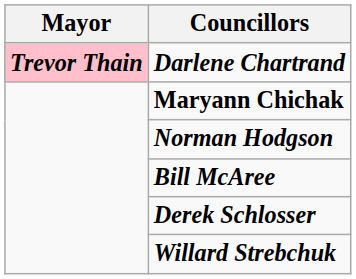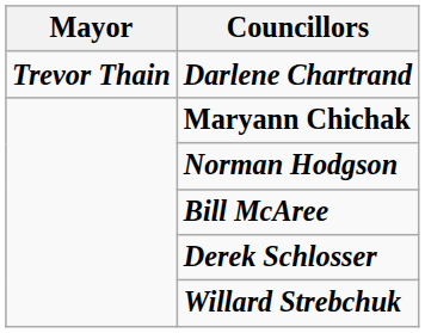Darlene Chartrand | Mayor: pink background -> no background
